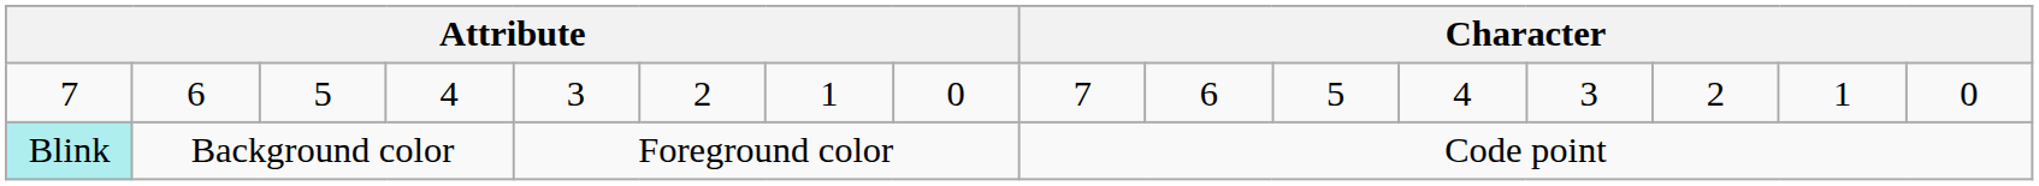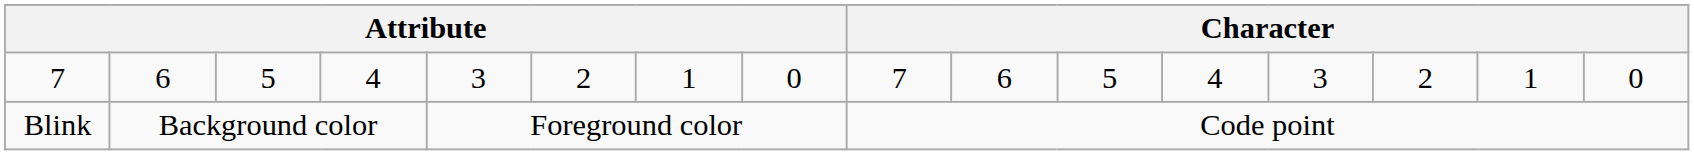Blink | column 1: paleturquoise background -> no background
